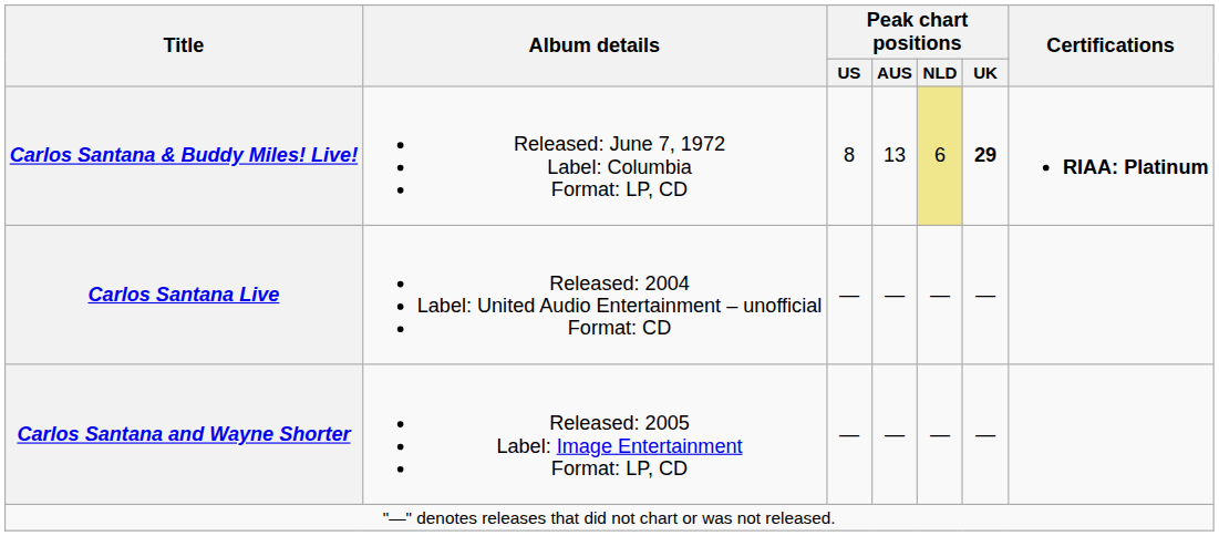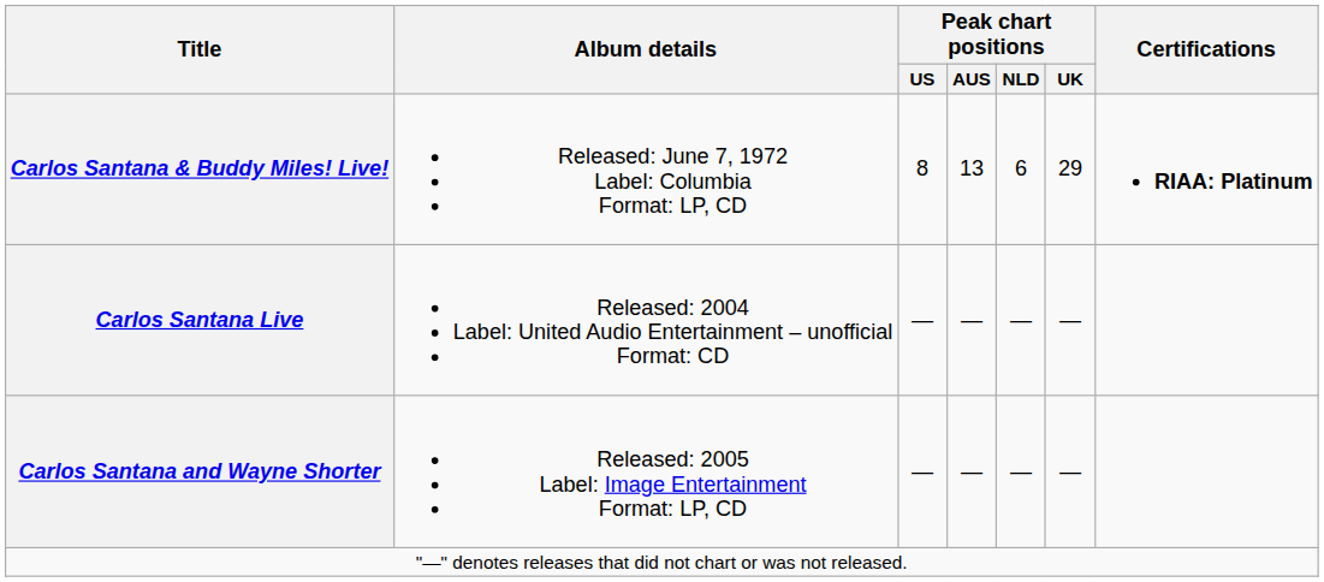Carlos Santana & Buddy Miles! Live! | Peak chart positions / NLD: khaki background -> no background
Carlos Santana & Buddy Miles! Live! | Peak chart positions / UK: bold -> normal
